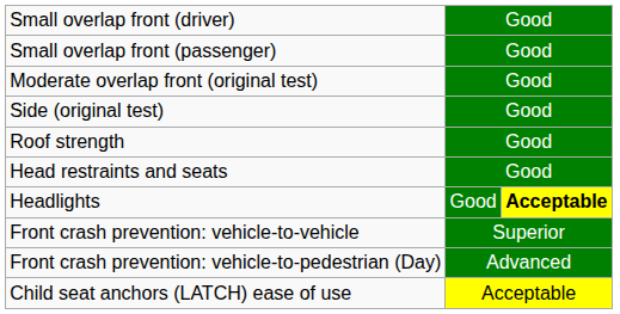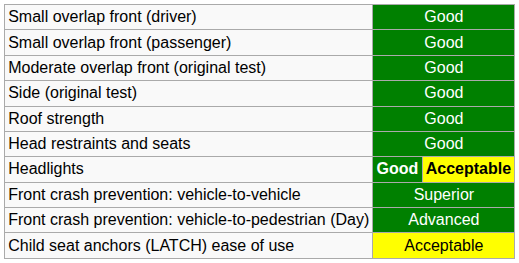Headlights | column 2: normal -> bold
